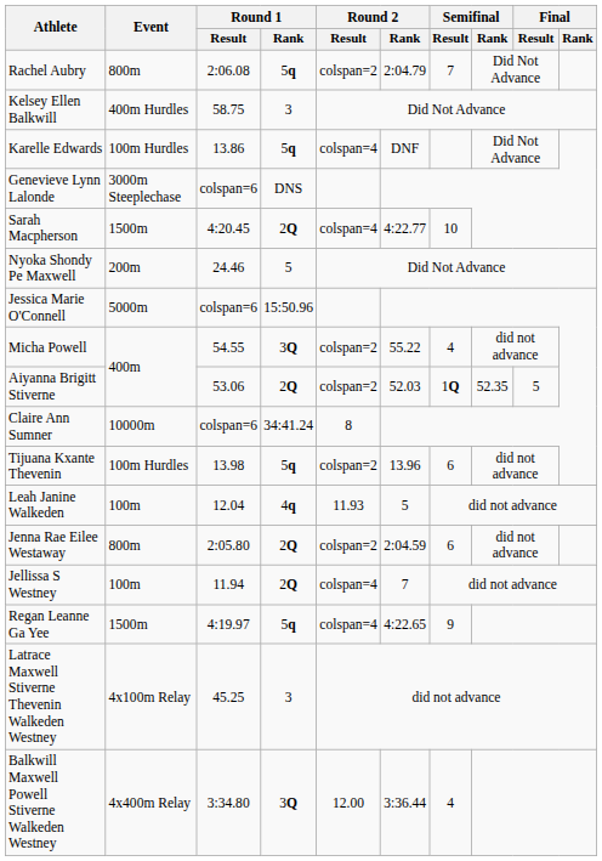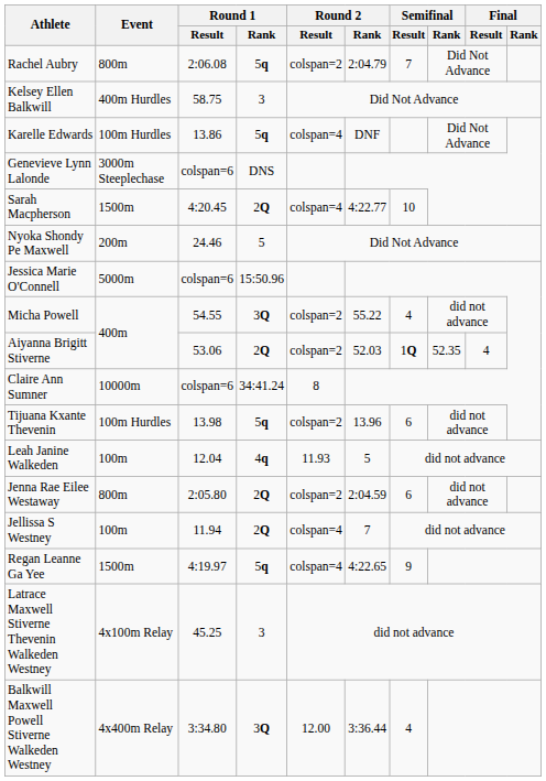Aiyanna Brigitt Stiverne | Final / Result: 5 -> 4
